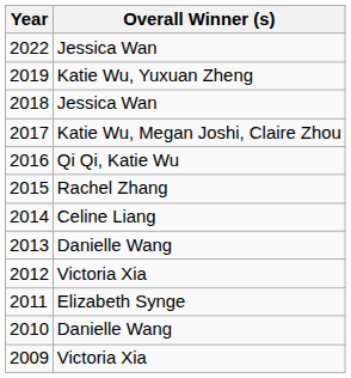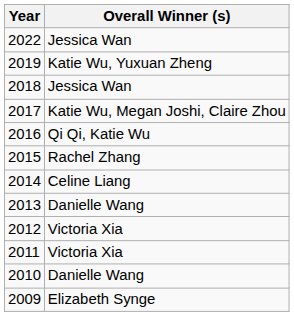2011 | Overall Winner (s): Elizabeth Synge -> Victoria Xia
2009 | Overall Winner (s): Victoria Xia -> Elizabeth Synge
